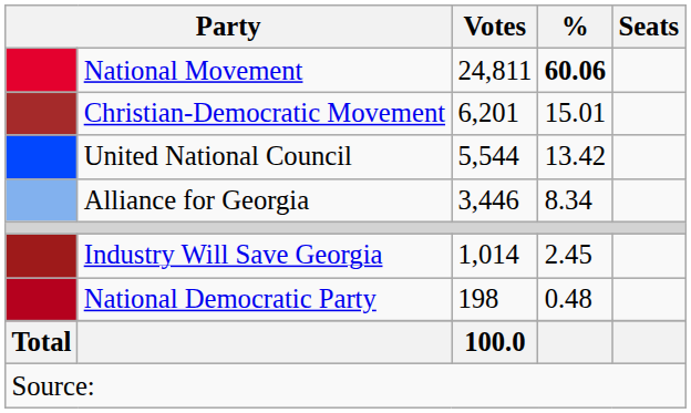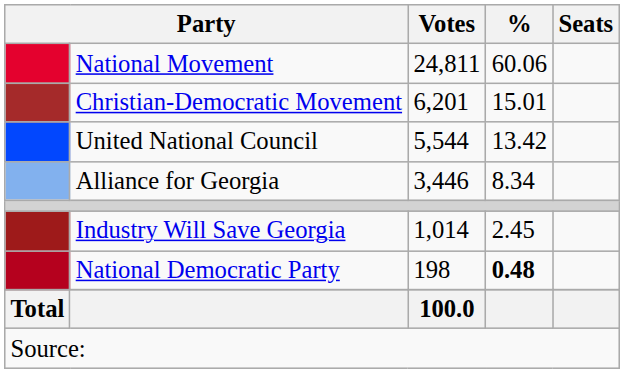National Movement | %: bold -> normal
National Democratic Party | %: normal -> bold
